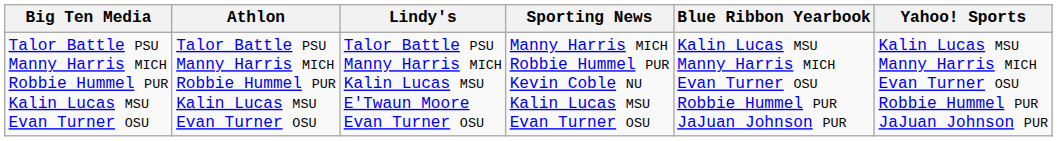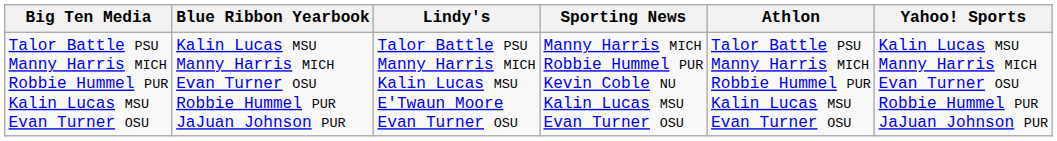columns swapped: Athlon <-> Blue Ribbon Yearbook
